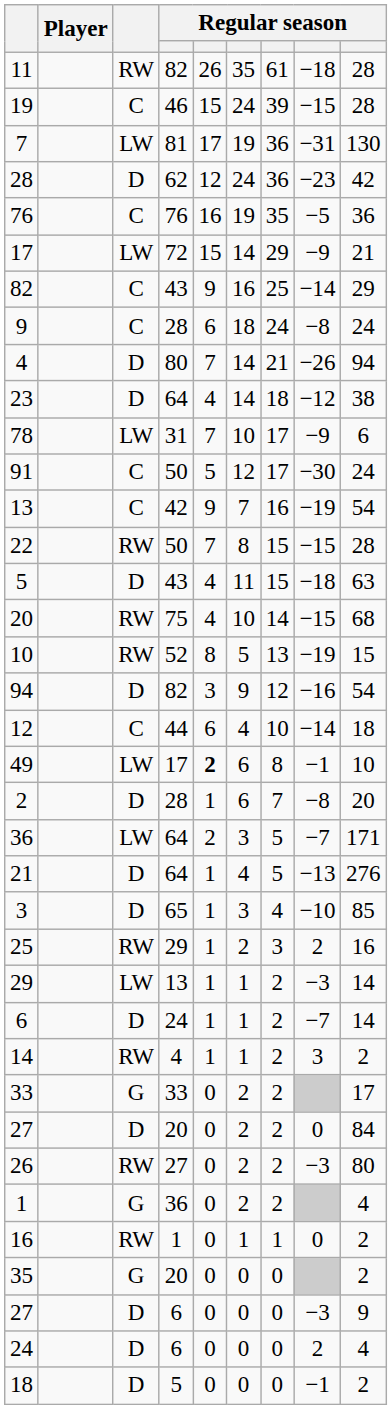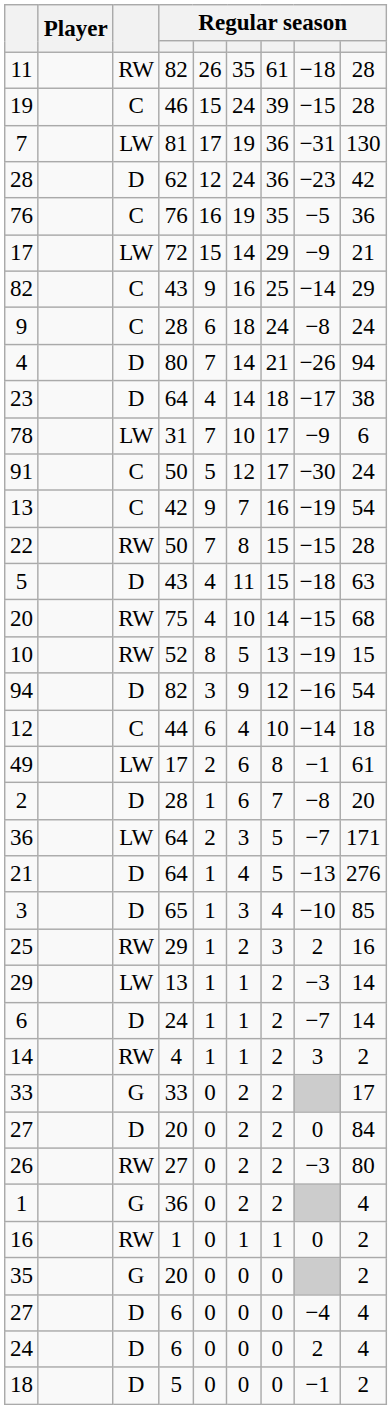23 | column 8: −12 -> −17
49 | column 5: bold -> normal
49 | column 9: 10 -> 61
27 / 6 | column 8: −3 -> −4
27 / 6 | column 9: 9 -> 4
